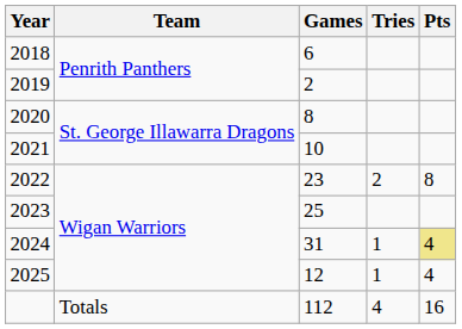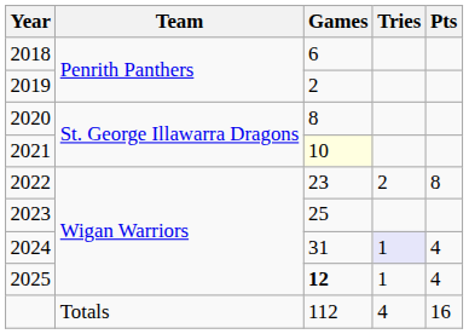2021 | Games: no background -> lightyellow background
2024 | Tries: no background -> lavender background
2024 | Pts: khaki background -> no background
2025 | Games: normal -> bold
